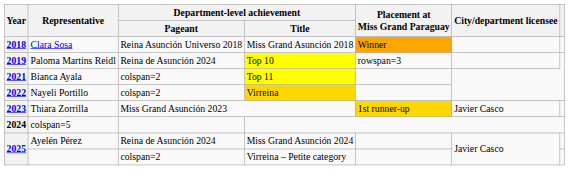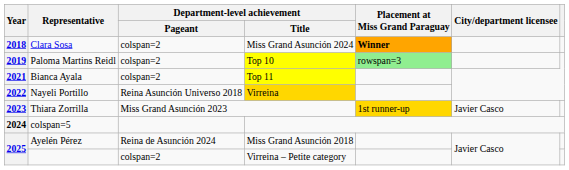Clara Sosa | Department-level achievement / Pageant: Reina Asunción Universo 2018 -> colspan=2
Clara Sosa | Department-level achievement / Title: Miss Grand Asunción 2018 -> Miss Grand Asunción 2024
Clara Sosa | Placement at Miss Grand Paraguay: normal -> bold
Paloma Martins Reidl | Department-level achievement / Pageant: Reina de Asunción 2024 -> colspan=2
Paloma Martins Reidl | Placement at Miss Grand Paraguay: no background -> lightgreen background
Nayeli Portillo | Department-level achievement / Pageant: colspan=2 -> Reina Asunción Universo 2018
Ayelén Pérez | Department-level achievement / Title: Miss Grand Asunción 2024 -> Miss Grand Asunción 2018
